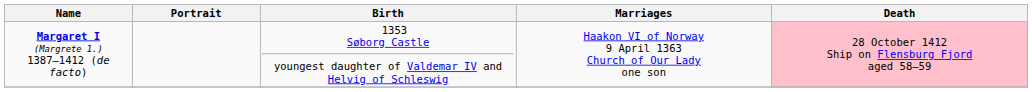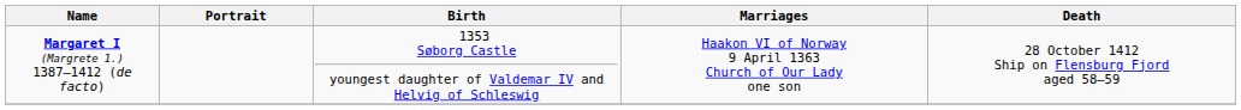Margaret I (Margrete 1.) 1387–1412 (de facto) | Death: pink background -> no background
